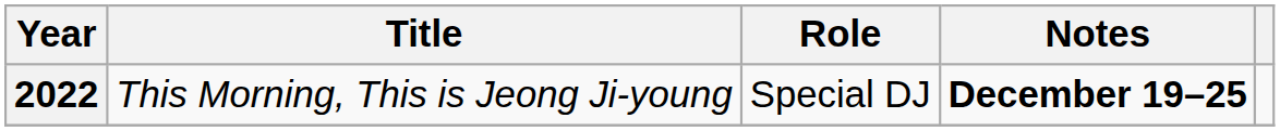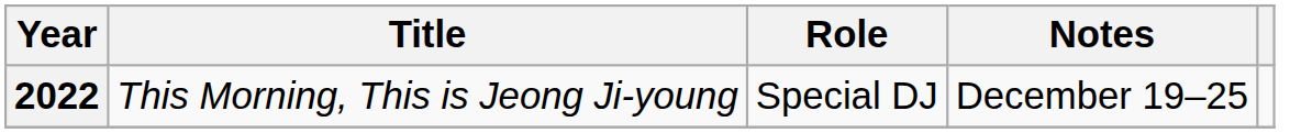2022 | Notes: bold -> normal
